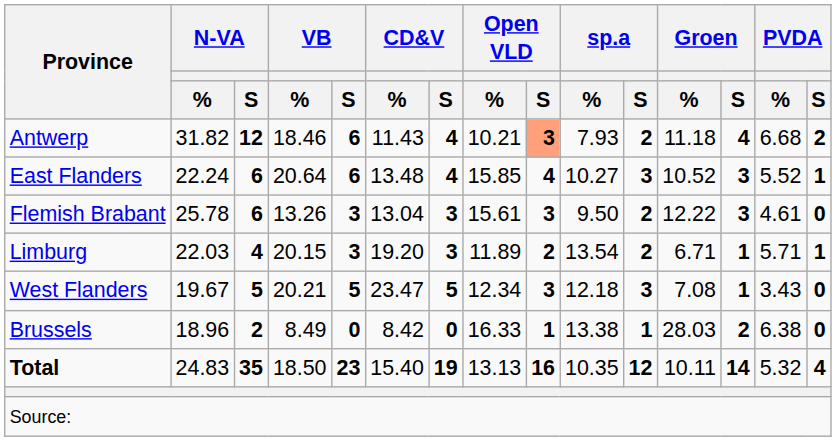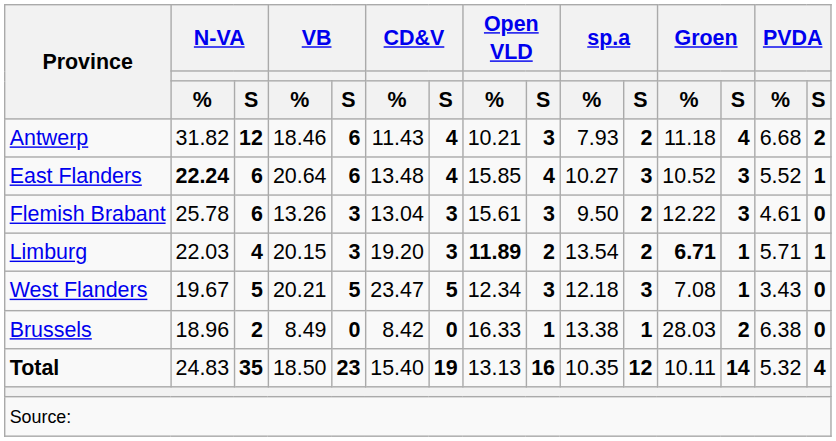Antwerp | Open VLD / S: lightsalmon background -> no background
East Flanders | N-VA / %: normal -> bold
Limburg | Open VLD / %: normal -> bold
Limburg | Groen / %: normal -> bold
